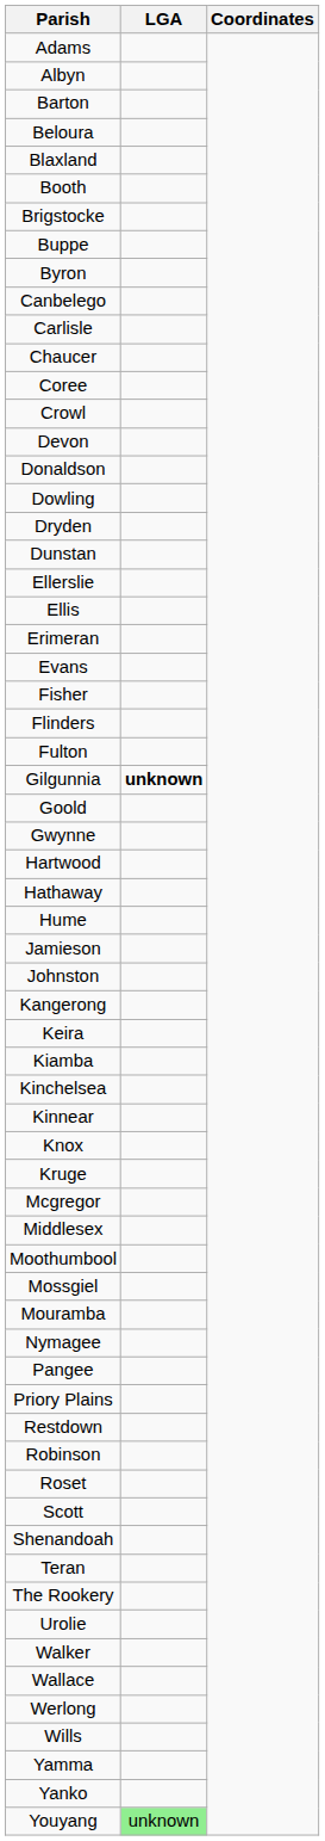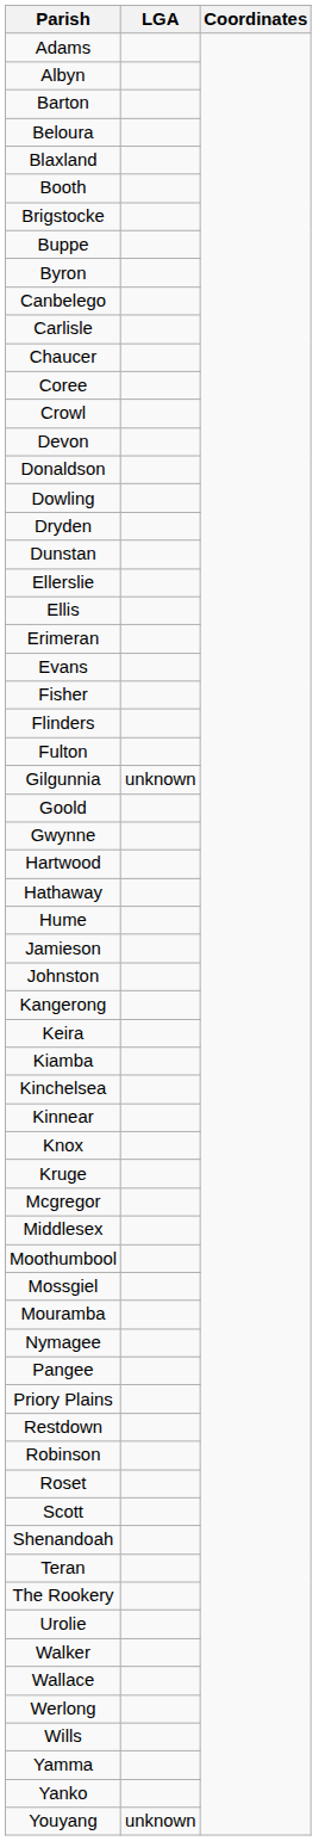Gilgunnia | LGA: bold -> normal
Youyang | LGA: lightgreen background -> no background
